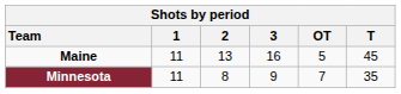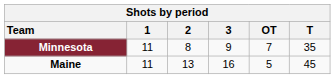rows swapped: Maine <-> Minnesota
